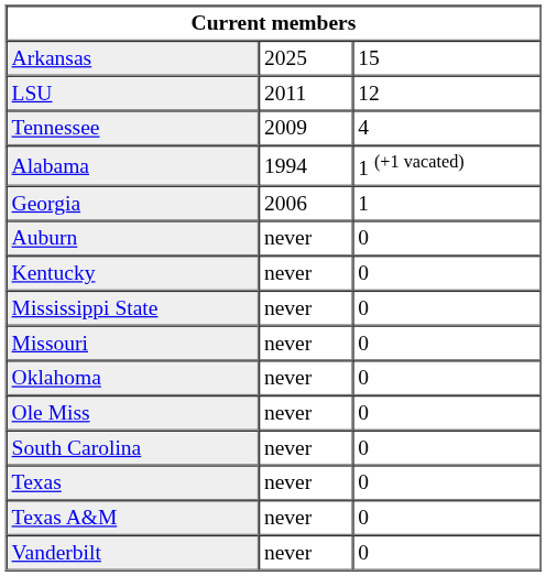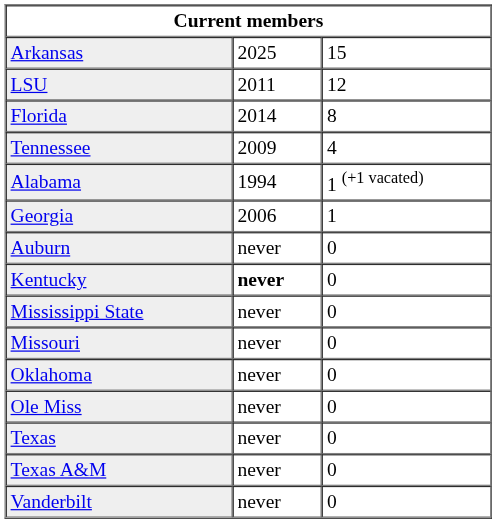+ row: Florida | 2014 | 8
Kentucky | column 2: normal -> bold
- row: South Carolina | never | 0
